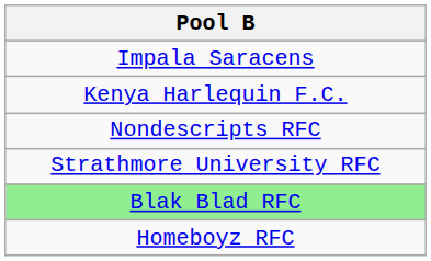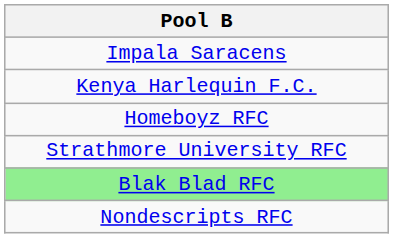row 4 | column 1: Nondescripts RFC -> Homeboyz RFC
row 7 | column 1: Homeboyz RFC -> Nondescripts RFC
